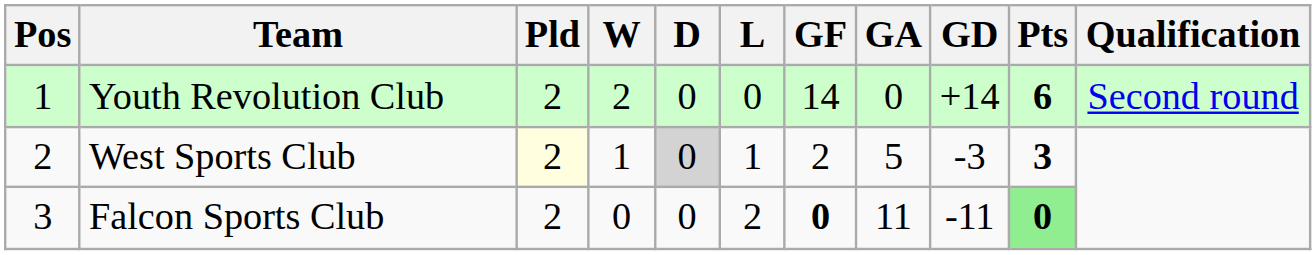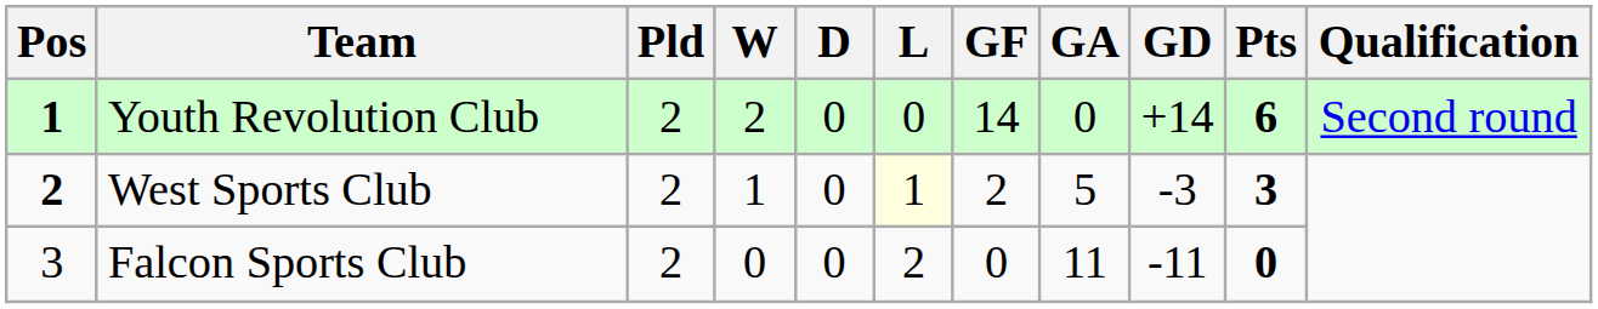Youth Revolution Club | Pos: normal -> bold
West Sports Club | Pos: normal -> bold
West Sports Club | Pld: lightyellow background -> no background
West Sports Club | D: lightgrey background -> no background
West Sports Club | L: no background -> lightyellow background
Falcon Sports Club | GF: bold -> normal
Falcon Sports Club | Pts: lightgreen background -> no background
